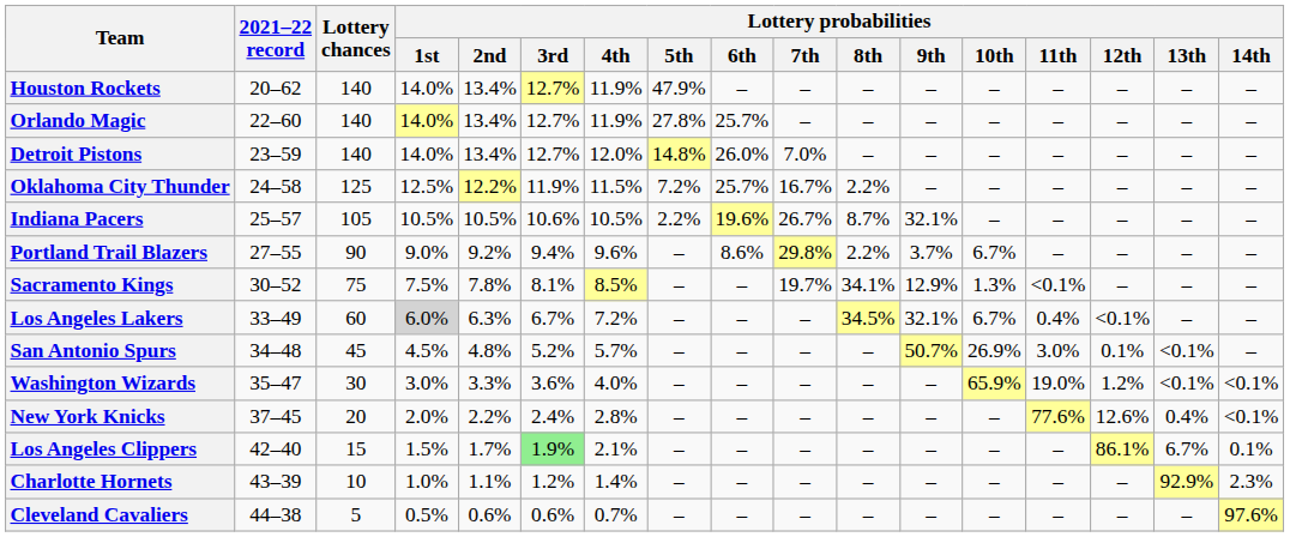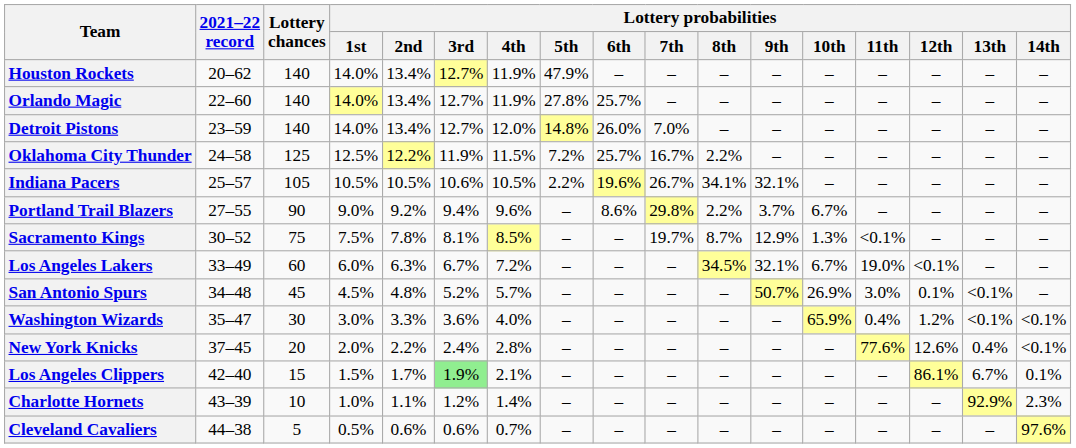Indiana Pacers | Lottery probabilities / 8th: 8.7% -> 34.1%
Sacramento Kings | Lottery probabilities / 8th: 34.1% -> 8.7%
Los Angeles Lakers | Lottery probabilities / 1st: lightgrey background -> no background
Los Angeles Lakers | Lottery probabilities / 11th: 0.4% -> 19.0%
Washington Wizards | Lottery probabilities / 11th: 19.0% -> 0.4%
